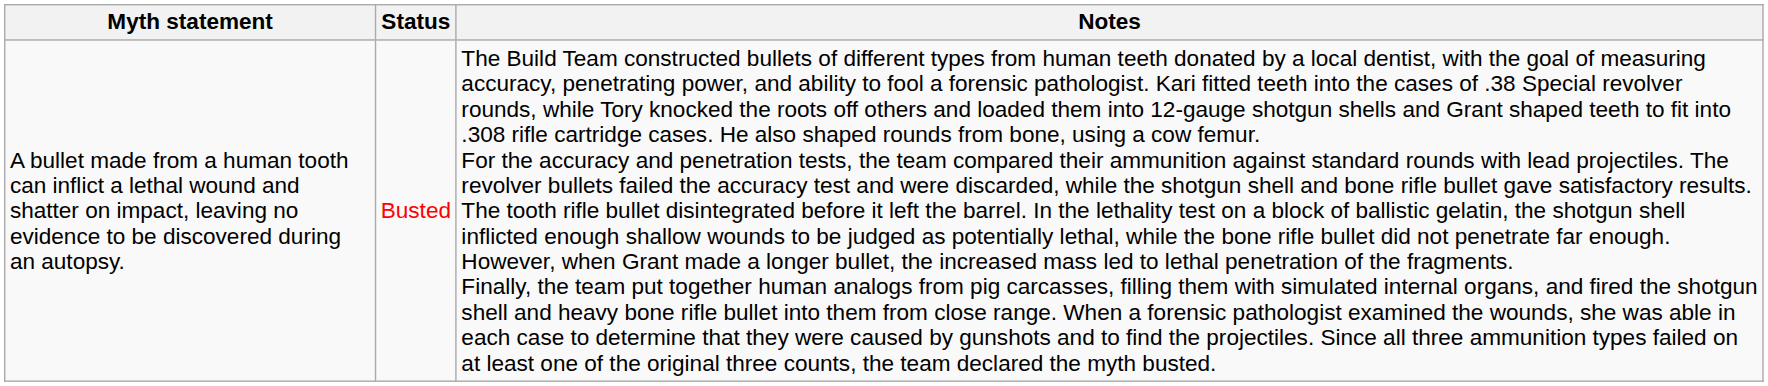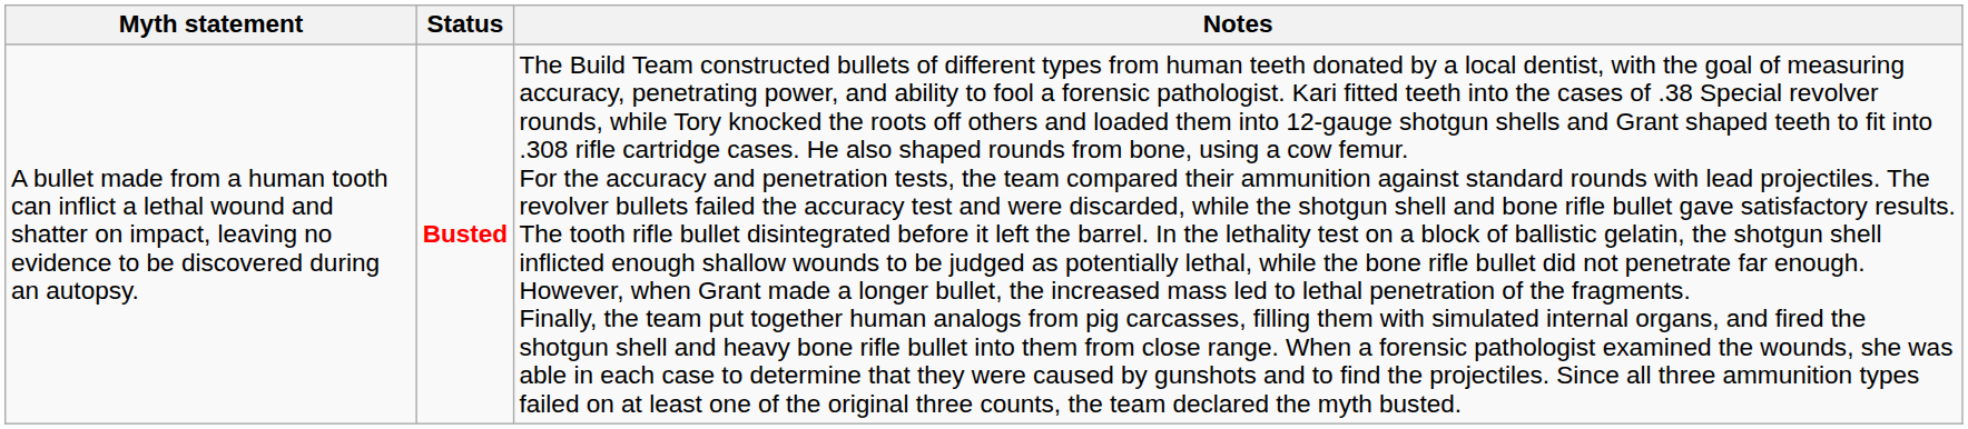row 2 | Status: normal -> bold
